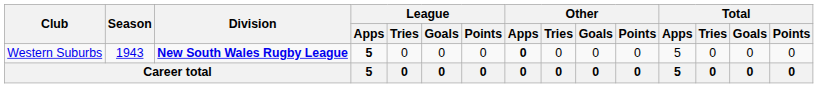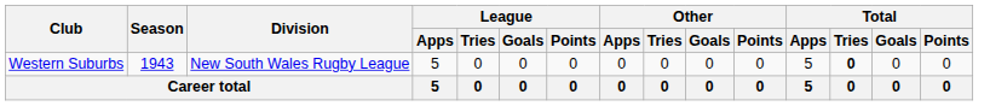Western Suburbs | Division: bold -> normal
Western Suburbs | League / Apps: bold -> normal
Western Suburbs | Other / Apps: bold -> normal
Western Suburbs | Total / Tries: normal -> bold
